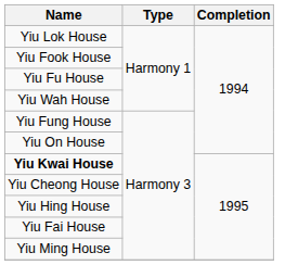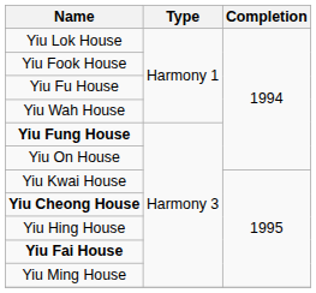Yiu Fung House | Name: normal -> bold
Yiu Kwai House | Name: bold -> normal
Yiu Cheong House | Name: normal -> bold
Yiu Fai House | Name: normal -> bold
